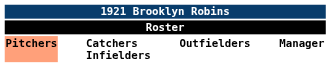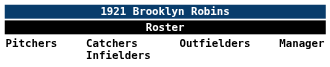Pitchers | column 1: lightsalmon background -> no background
